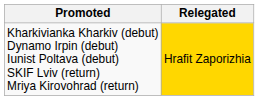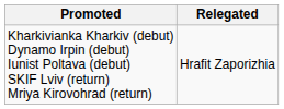row 2 | Relegated: gold background -> no background
